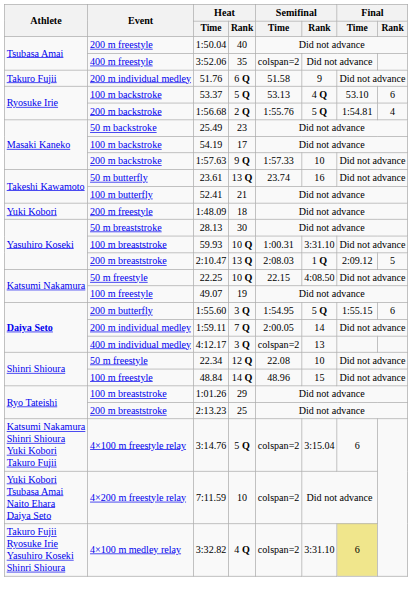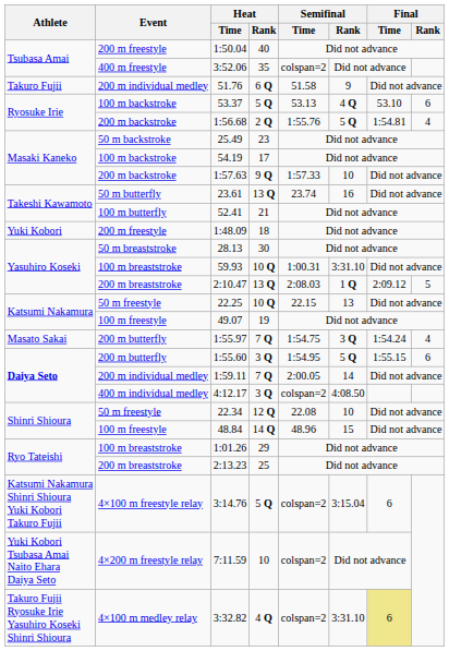22.25 | Semifinal / Rank: 4:08.50 -> 13
+ row: Masato Sakai | 200 m butterfly | 1:55.97 | 7 Q | 1:54.75 | 3 Q | 1:54.24 | 4
4:12.17 | Semifinal / Rank: 13 -> 4:08.50
